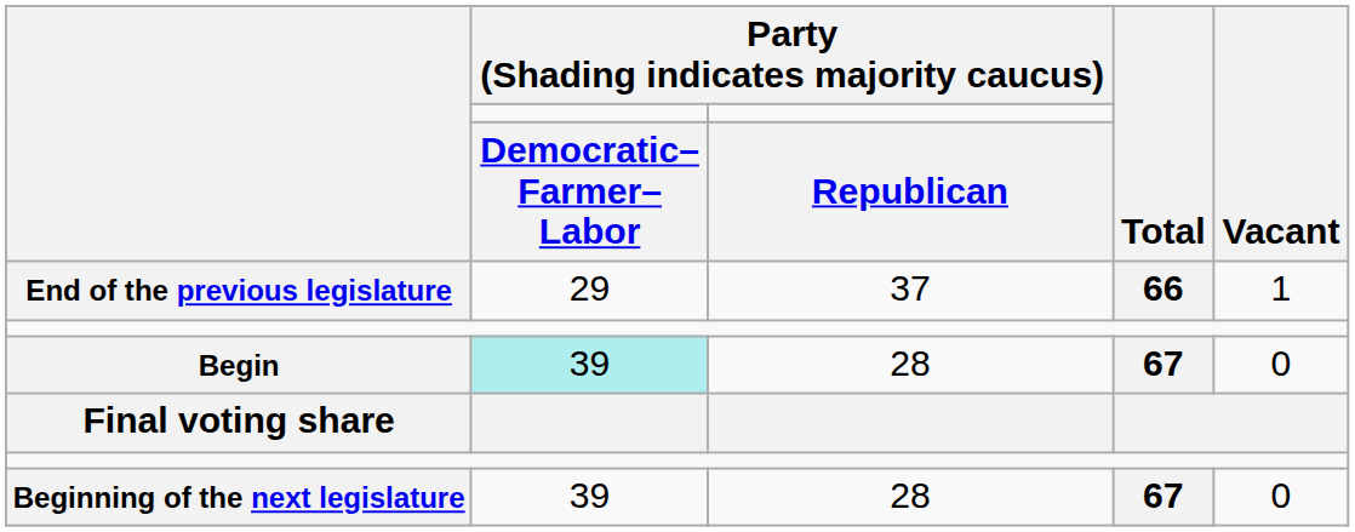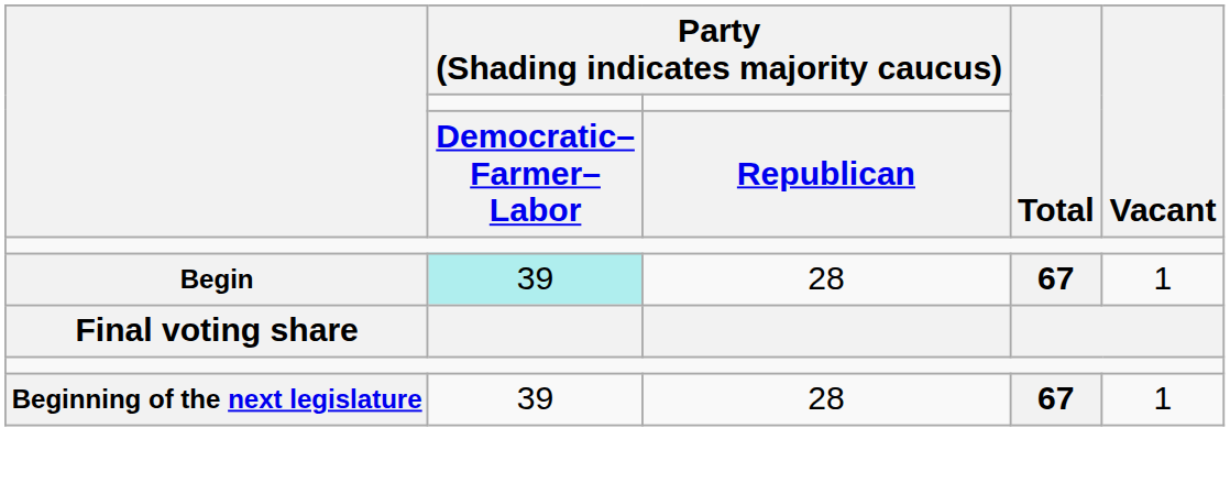- row: End of the previous legislature | 29 | 37 | 66 | 1
Begin | Vacant: 0 -> 1
Beginning of the next legislature | Vacant: 0 -> 1
